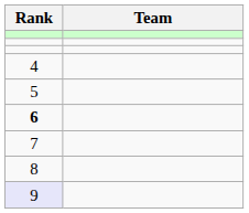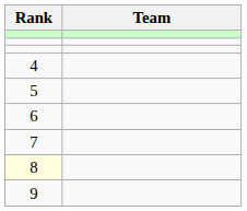row 7 | Rank: bold -> normal
row 9 | Rank: no background -> lightyellow background
row 10 | Rank: lavender background -> no background
